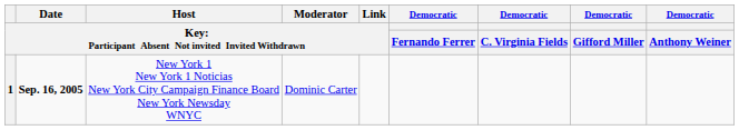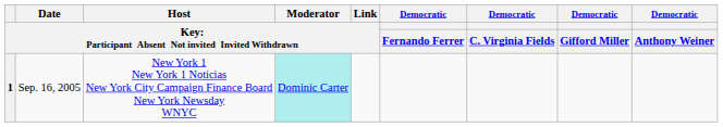1 | column 2: bold -> normal
1 | column 4: no background -> paleturquoise background
